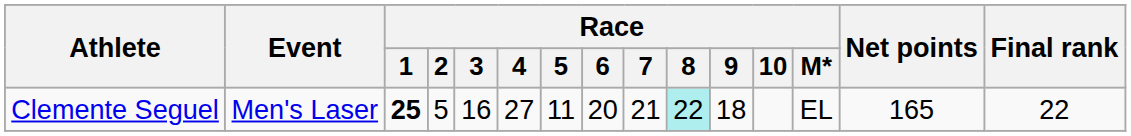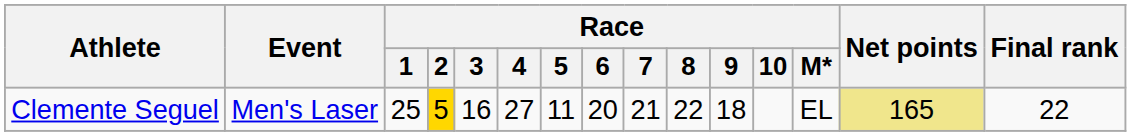Clemente Seguel | Race / 1: bold -> normal
Clemente Seguel | Race / 2: no background -> gold background
Clemente Seguel | Race / 8: paleturquoise background -> no background
Clemente Seguel | Net points: no background -> khaki background
